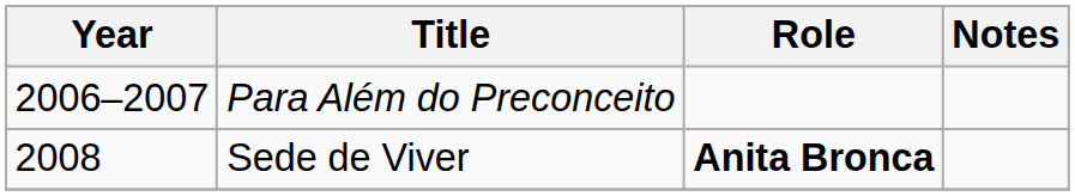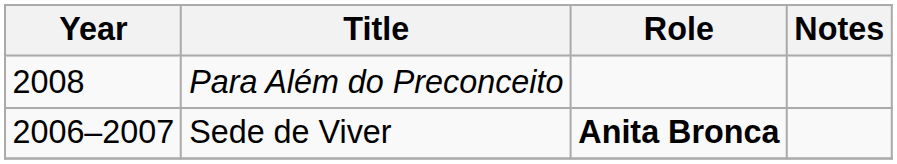Para Além do Preconceito | Year: 2006–2007 -> 2008
Sede de Viver | Year: 2008 -> 2006–2007
